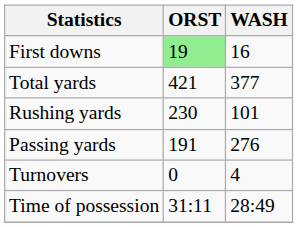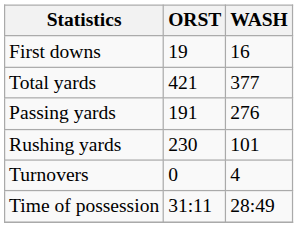First downs | ORST: lightgreen background -> no background
rows swapped: Rushing yards <-> Passing yards
